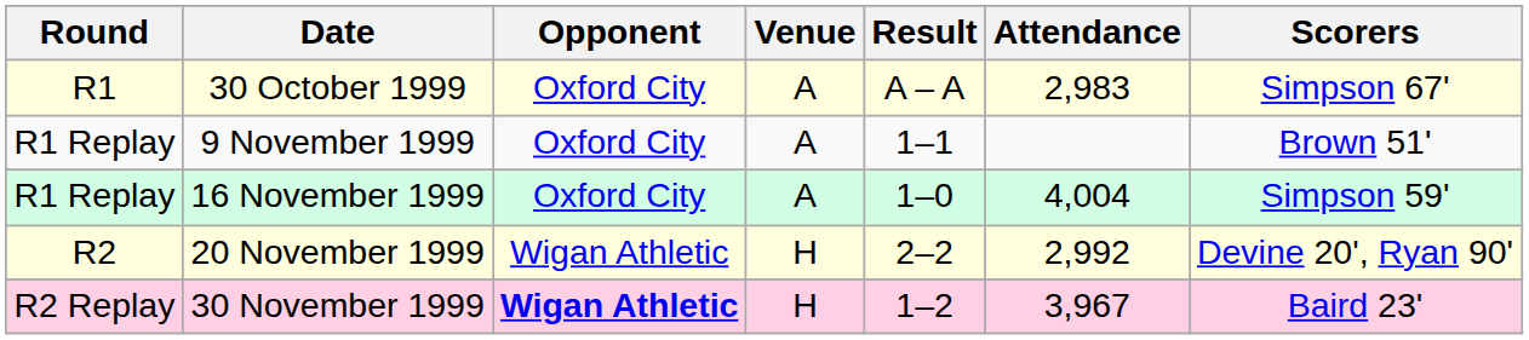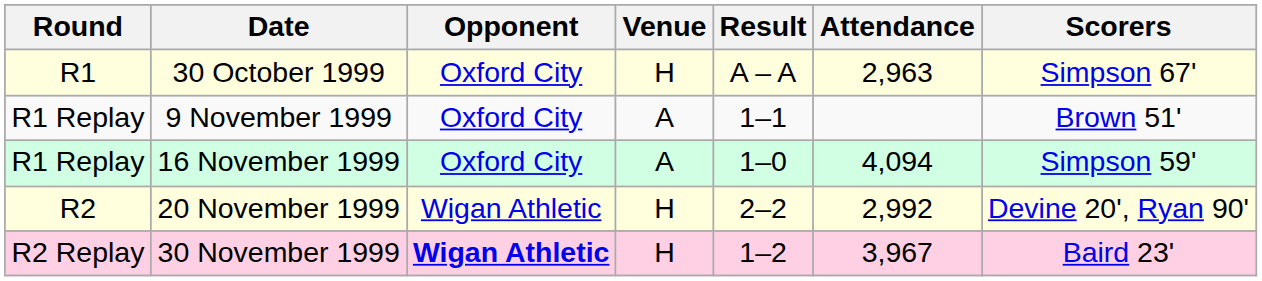30 October 1999 | Venue: A -> H
30 October 1999 | Attendance: 2,983 -> 2,963
16 November 1999 | Attendance: 4,004 -> 4,094
